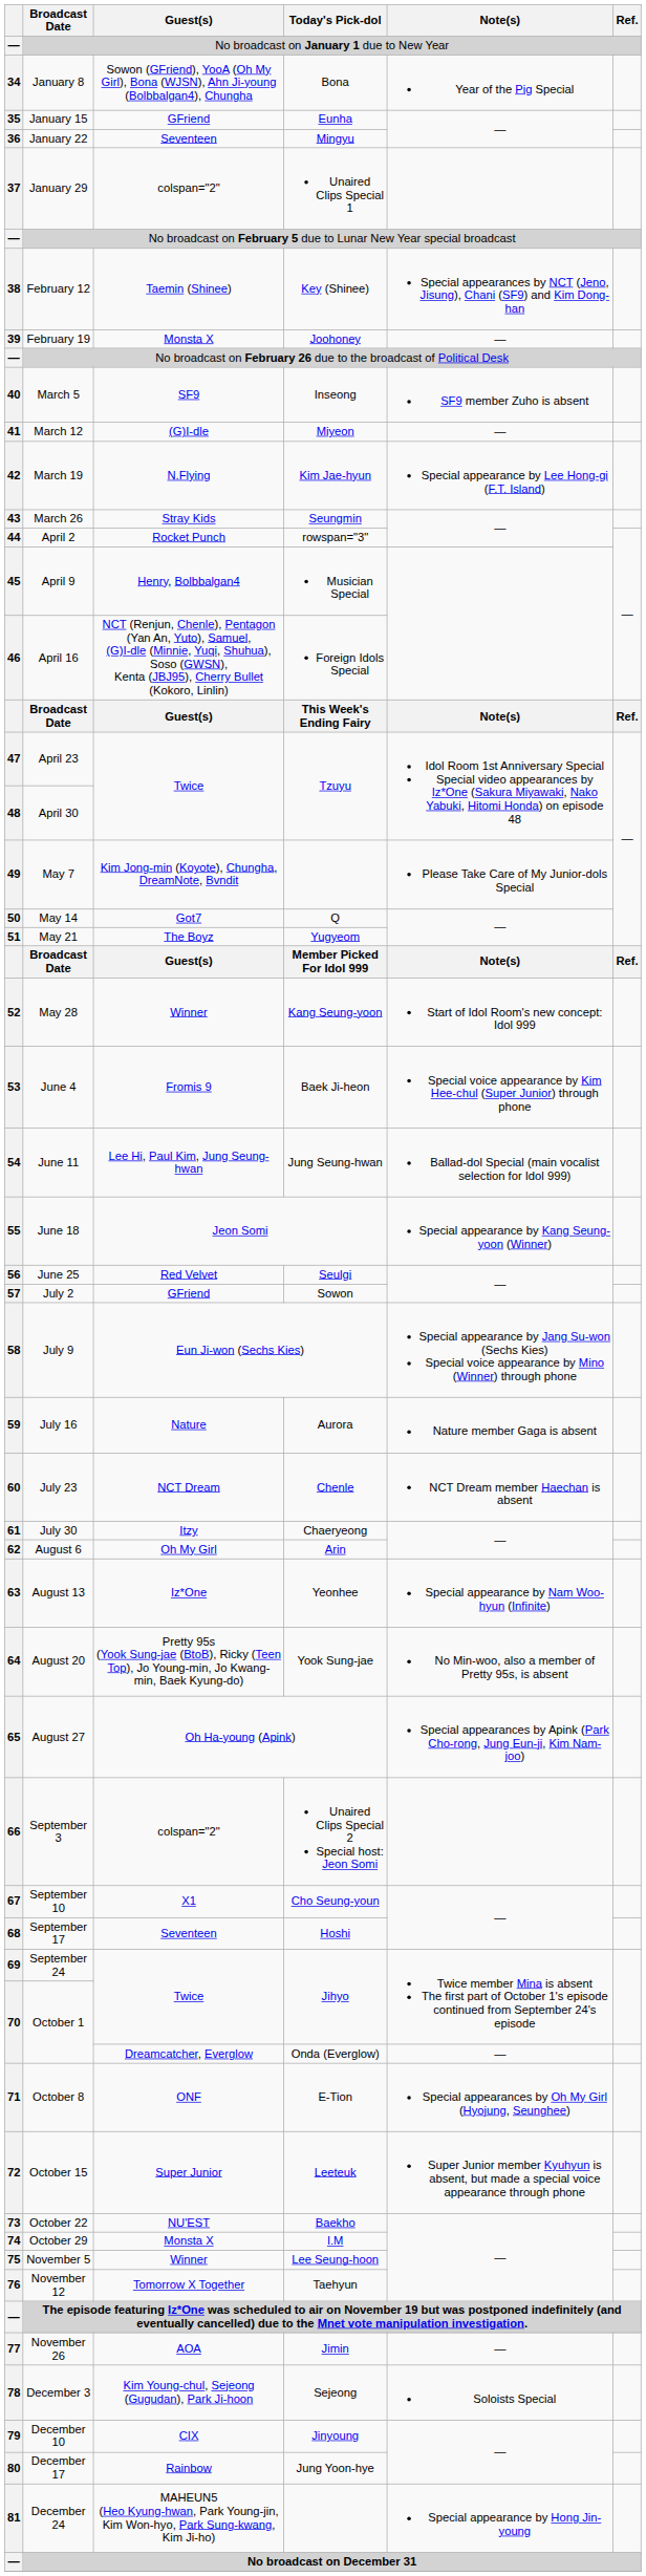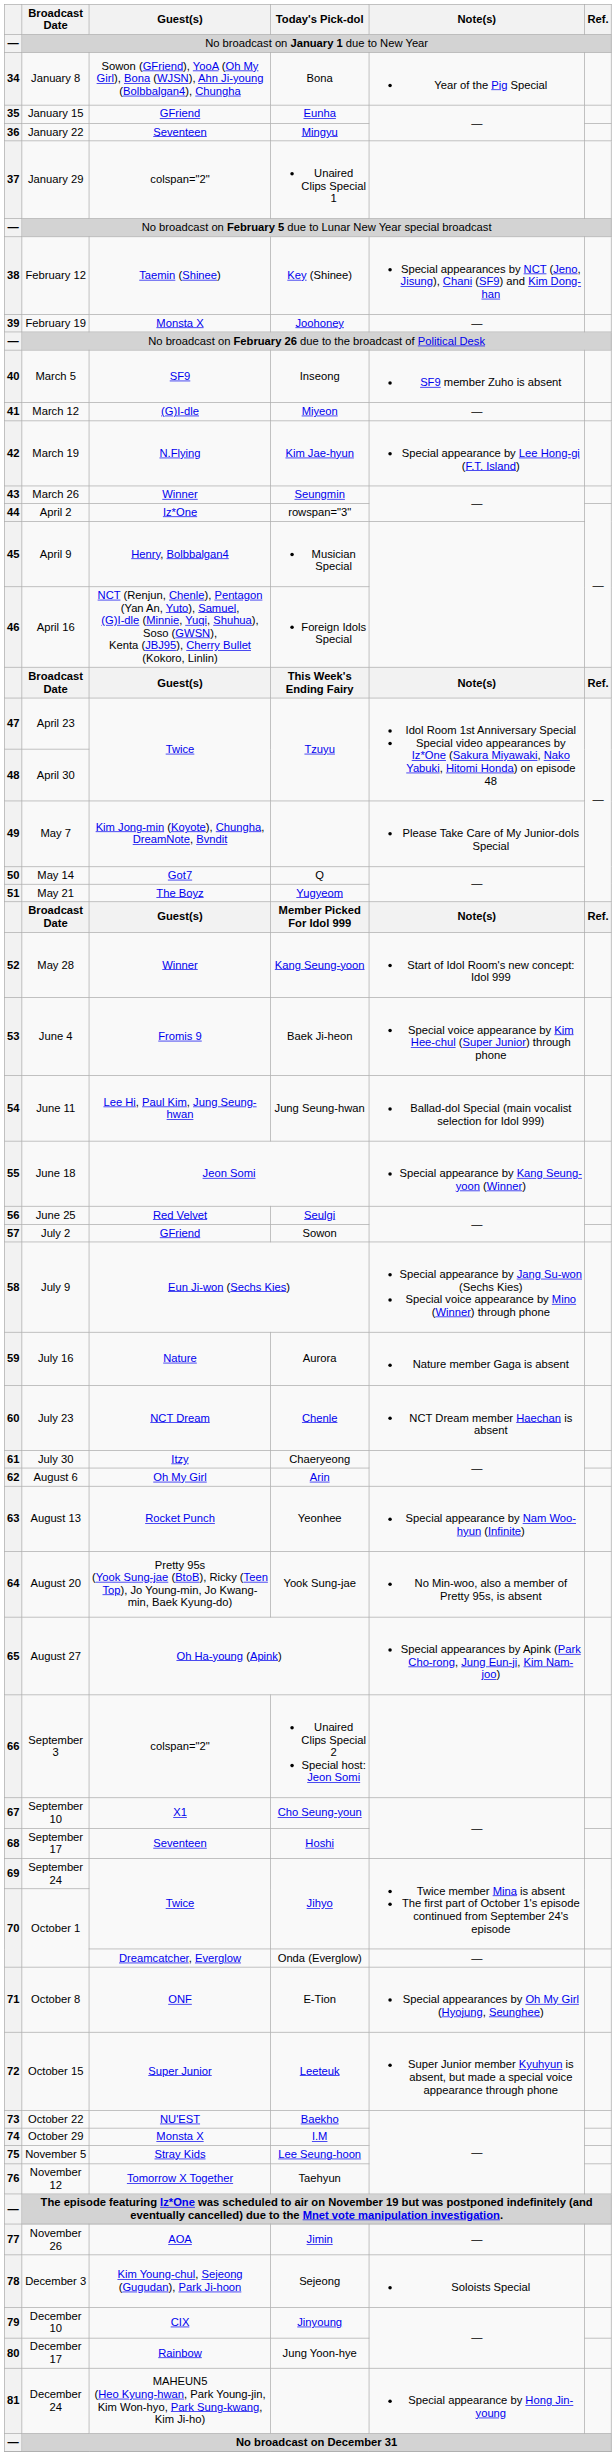43 | Guest(s): Stray Kids -> Winner
44 | Guest(s): Rocket Punch -> Iz*One
63 | Guest(s): Iz*One -> Rocket Punch
75 | Guest(s): Winner -> Stray Kids
